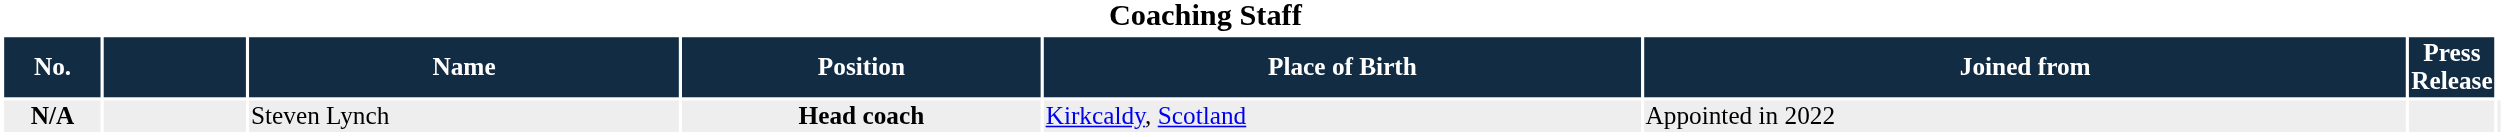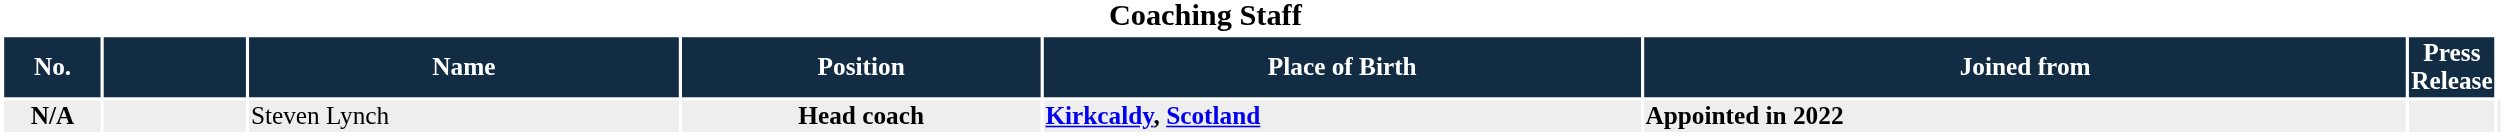N/A | Coaching Staff / Place of Birth: normal -> bold
N/A | Coaching Staff / Joined from: normal -> bold
